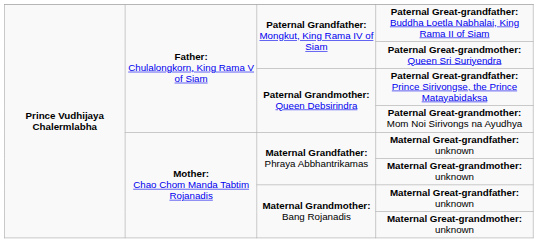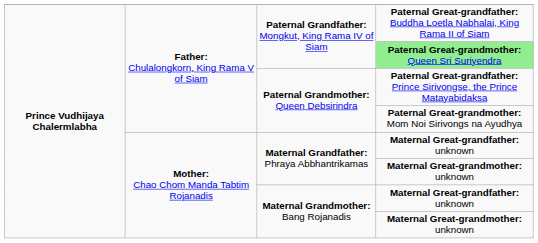Paternal Great-grandmother: Queen Sri Suriyendra | column 4: no background -> lightgreen background
